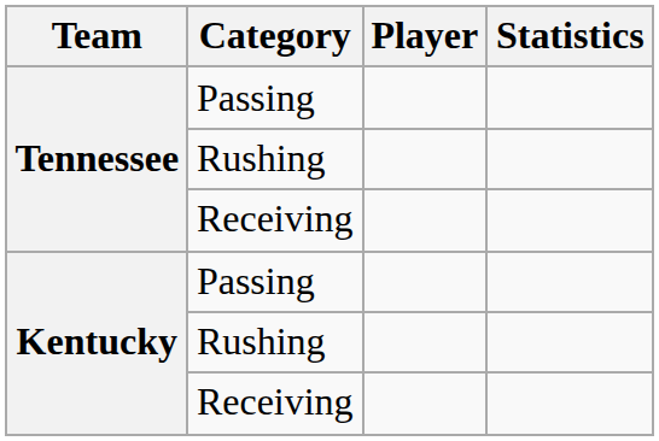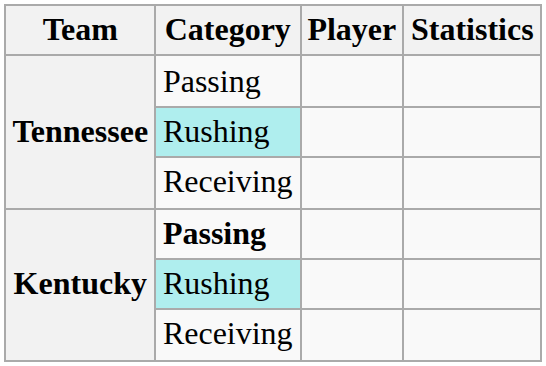Tennessee / Rushing | Category: no background -> paleturquoise background
Kentucky / Passing | Category: normal -> bold
Kentucky / Rushing | Category: no background -> paleturquoise background
